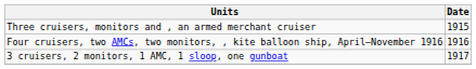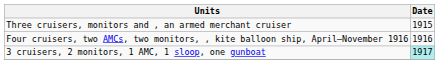3 cruisers, 2 monitors, 1 AMC, 1 sloop, one gunboat | Date: no background -> paleturquoise background
